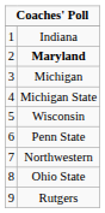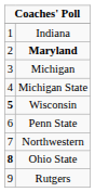Wisconsin | column 1: normal -> bold
Ohio State | column 1: normal -> bold
